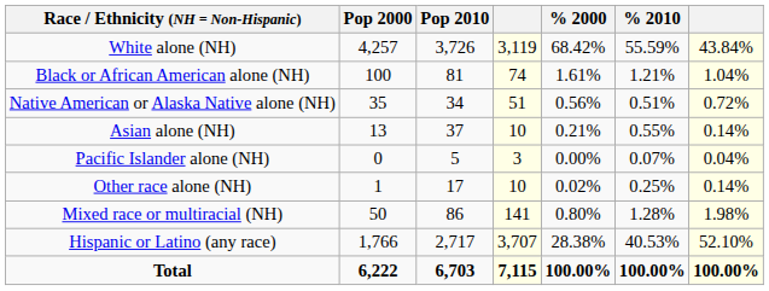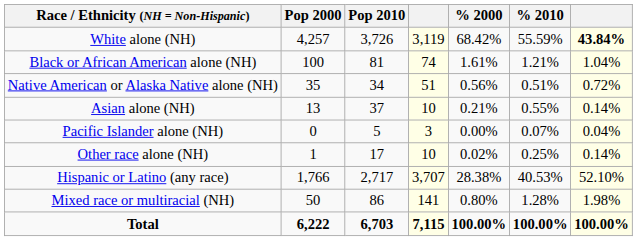White alone (NH) | column 7: normal -> bold
rows swapped: Mixed race or multiracial (NH) <-> Hispanic or Latino (any race)
